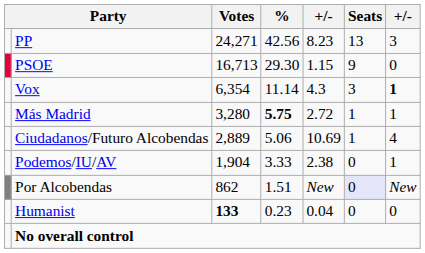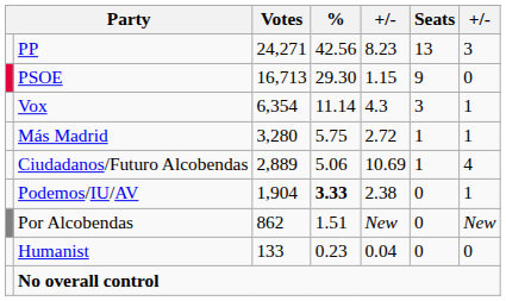Vox | column 7: bold -> normal
Más Madrid | %: bold -> normal
Podemos/IU/AV | %: normal -> bold
Por Alcobendas | Seats: lavender background -> no background
Humanist | Votes: bold -> normal
